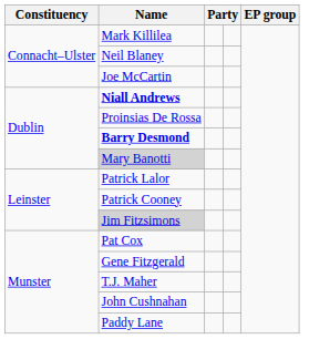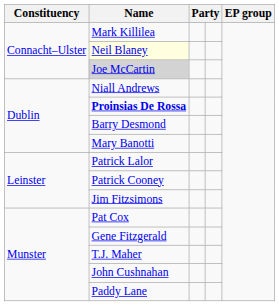Neil Blaney | Name: no background -> lightyellow background
Joe McCartin | Name: no background -> lightgrey background
Niall Andrews | Name: bold -> normal
Proinsias De Rossa | Name: normal -> bold
Barry Desmond | Name: bold -> normal
Mary Banotti | Name: lightgrey background -> no background
Jim Fitzsimons | Name: lightgrey background -> no background
